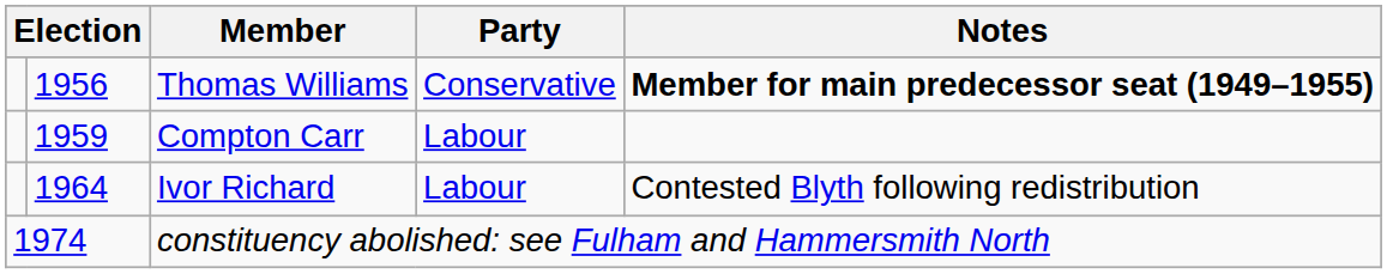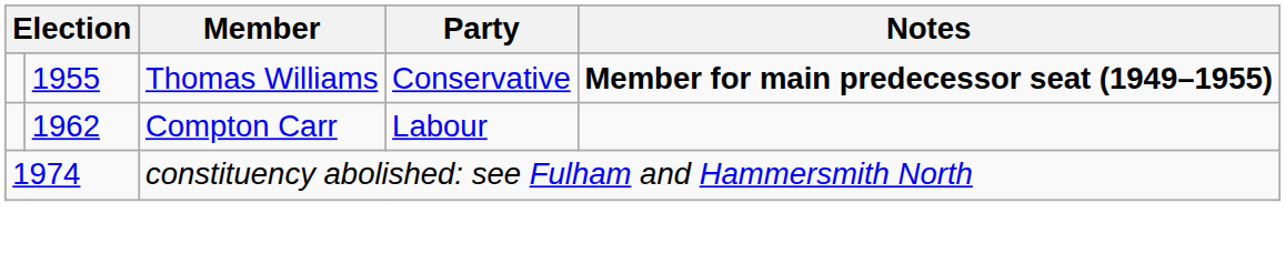Thomas Williams | column 2: 1956 -> 1955
Compton Carr | column 2: 1959 -> 1962
- row: 1964 | Ivor Richard | Labour | Contested Blyth following redistribution
